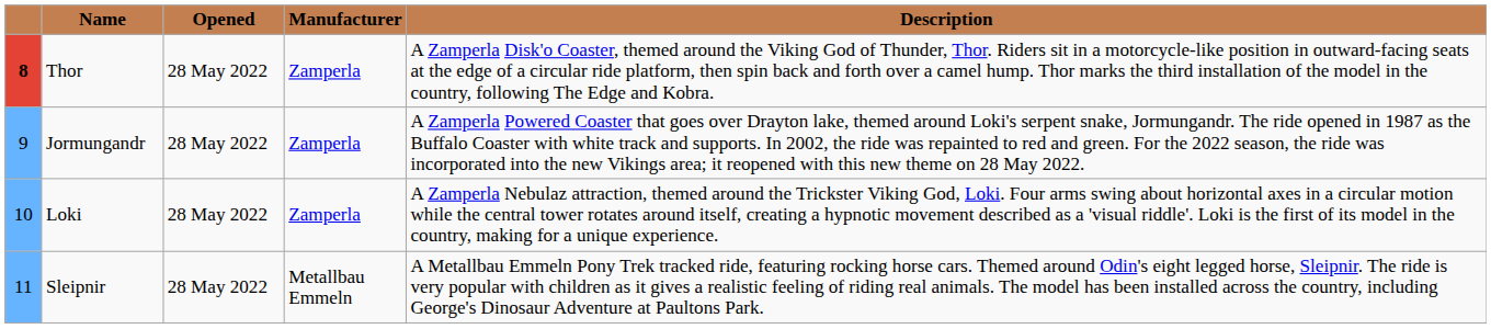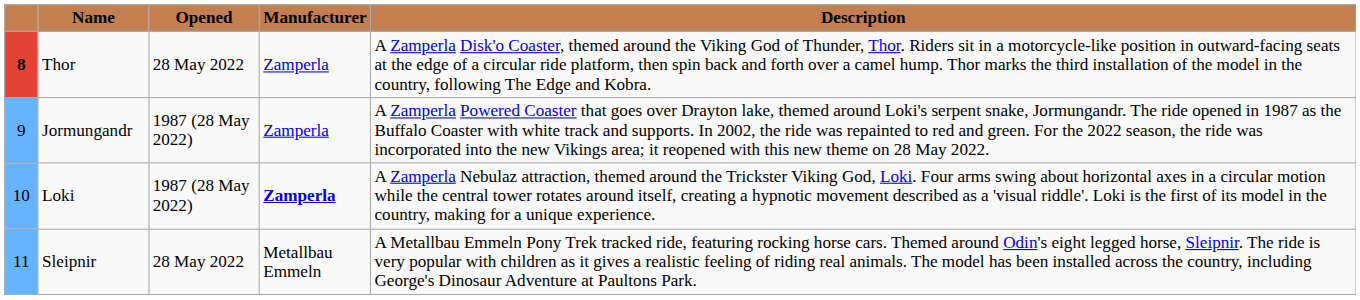Jormungandr | Opened: 28 May 2022 -> 1987 (28 May 2022)
Loki | Opened: 28 May 2022 -> 1987 (28 May 2022)
Loki | Manufacturer: normal -> bold
